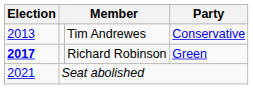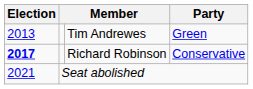Tim Andrewes | Party: Conservative -> Green
Richard Robinson | Party: Green -> Conservative
